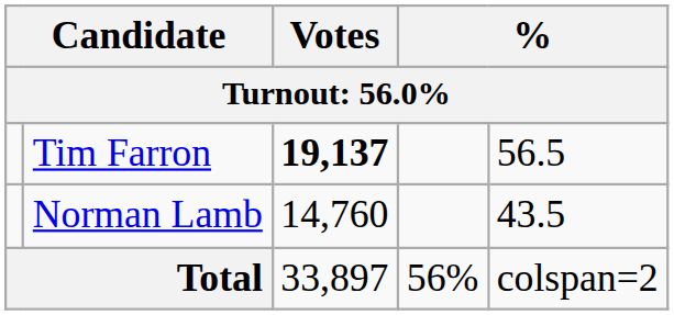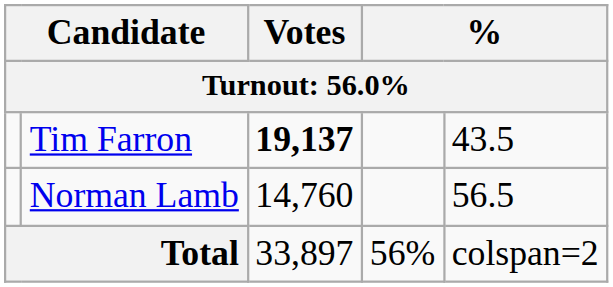Tim Farron | column 5: 56.5 -> 43.5
Norman Lamb | column 5: 43.5 -> 56.5
